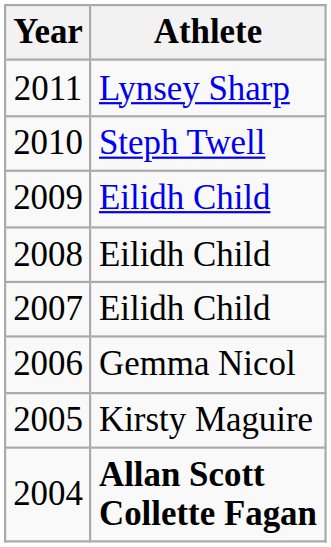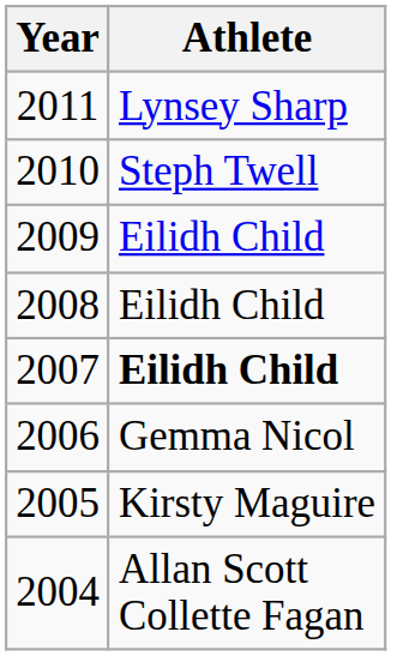2007 | Athlete: normal -> bold
2004 | Athlete: bold -> normal
